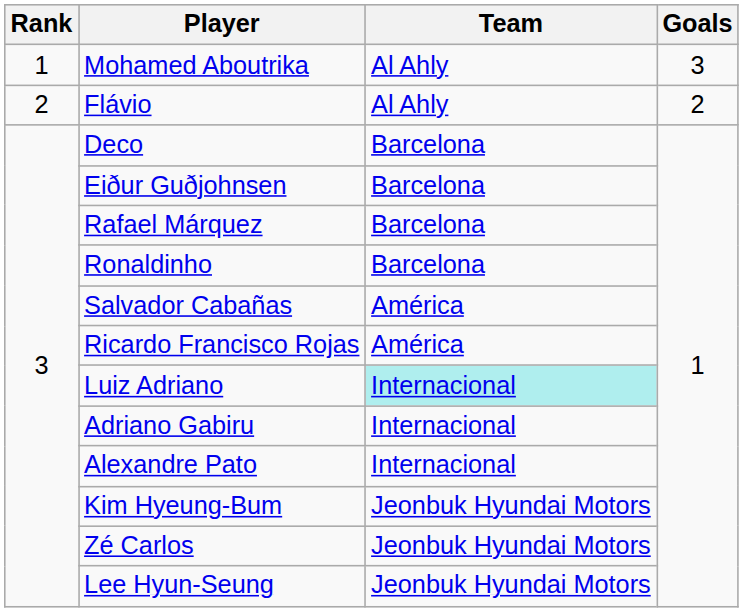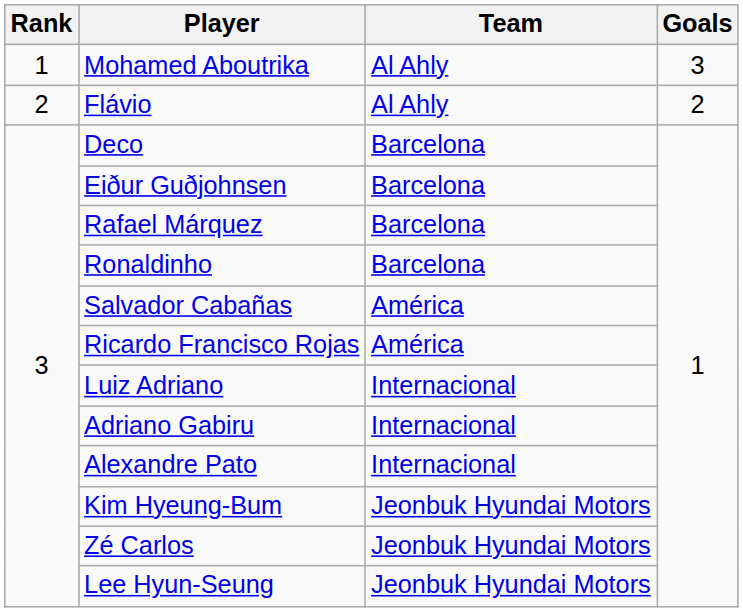Luiz Adriano | Team: paleturquoise background -> no background
